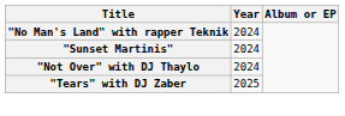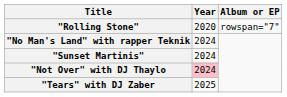+ row: "Rolling Stone" | 2020 | rowspan="7"
"Not Over" with DJ Thaylo | Year: no background -> pink background
